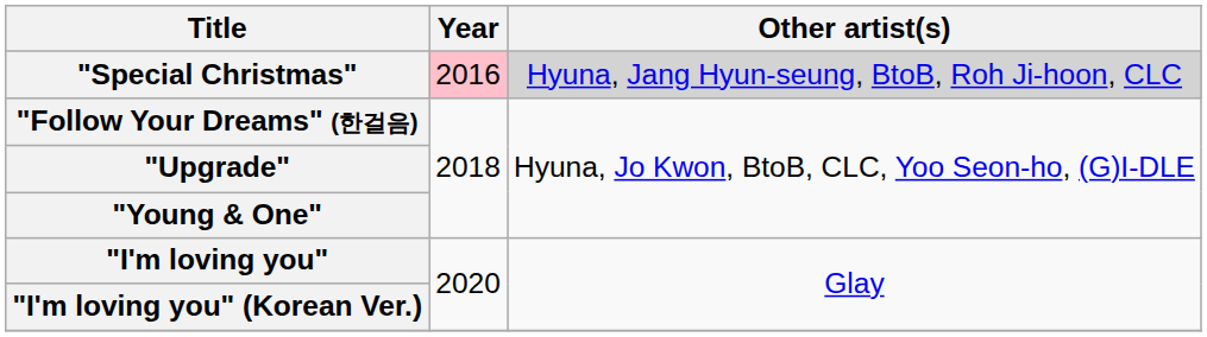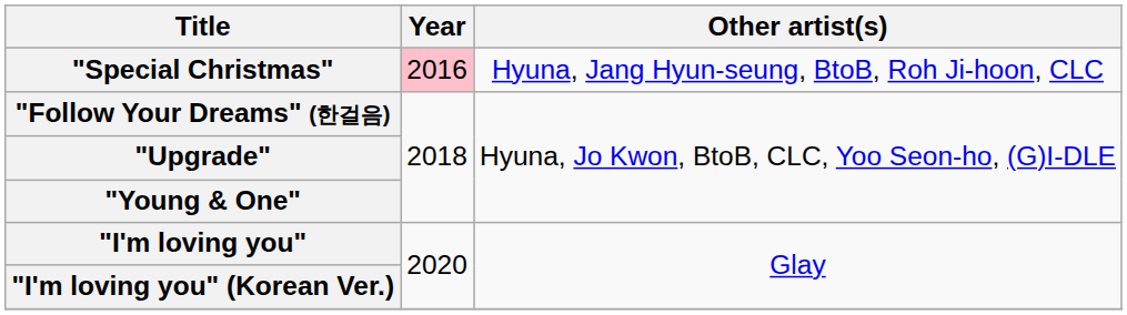"Special Christmas" | Other artist(s): lightgrey background -> no background
